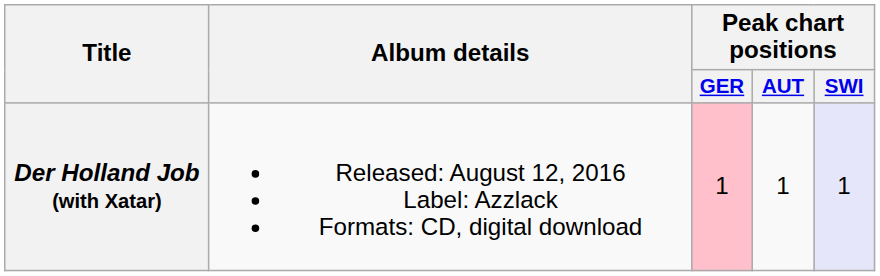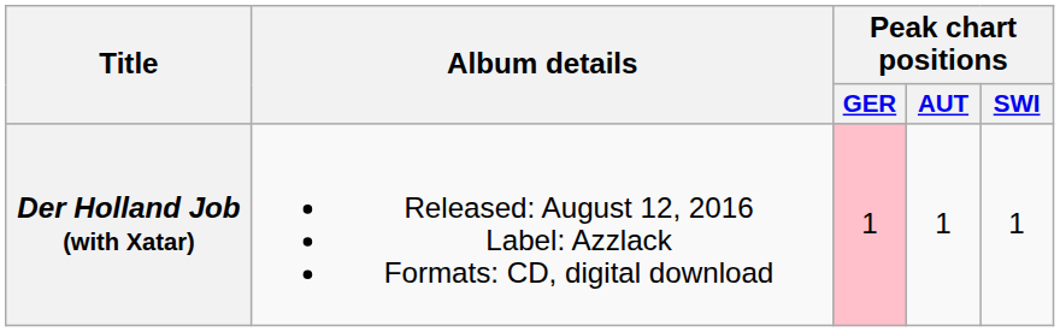Der Holland Job (with Xatar) | Peak chart positions / SWI: lavender background -> no background
